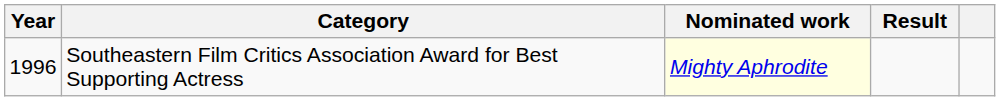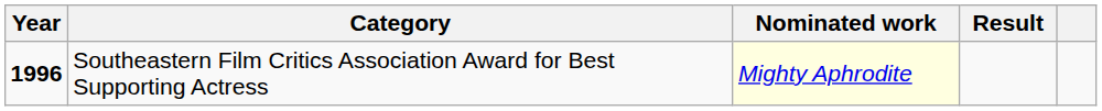row 2 | Year: normal -> bold
